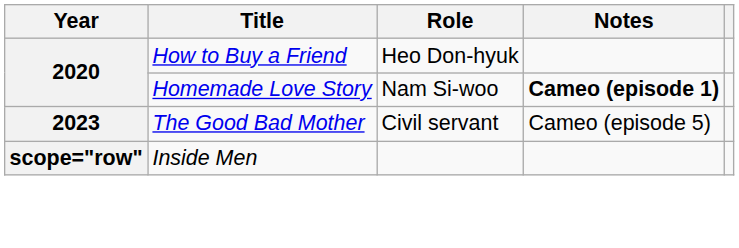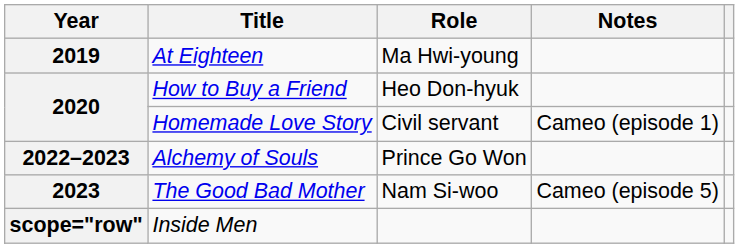+ row: 2019 | At Eighteen | Ma Hwi-young
Homemade Love Story | Role: Nam Si-woo -> Civil servant
Homemade Love Story | Notes: bold -> normal
+ row: 2022–2023 | Alchemy of Souls | Prince Go Won
The Good Bad Mother | Role: Civil servant -> Nam Si-woo
